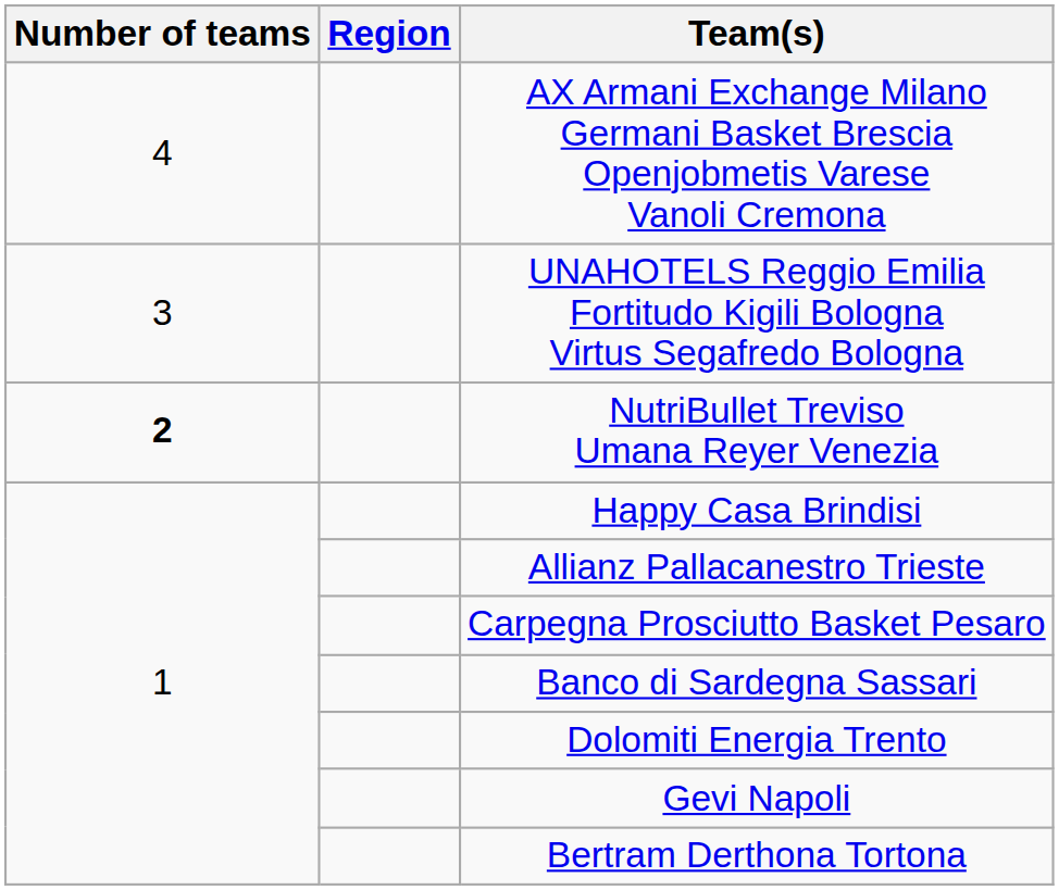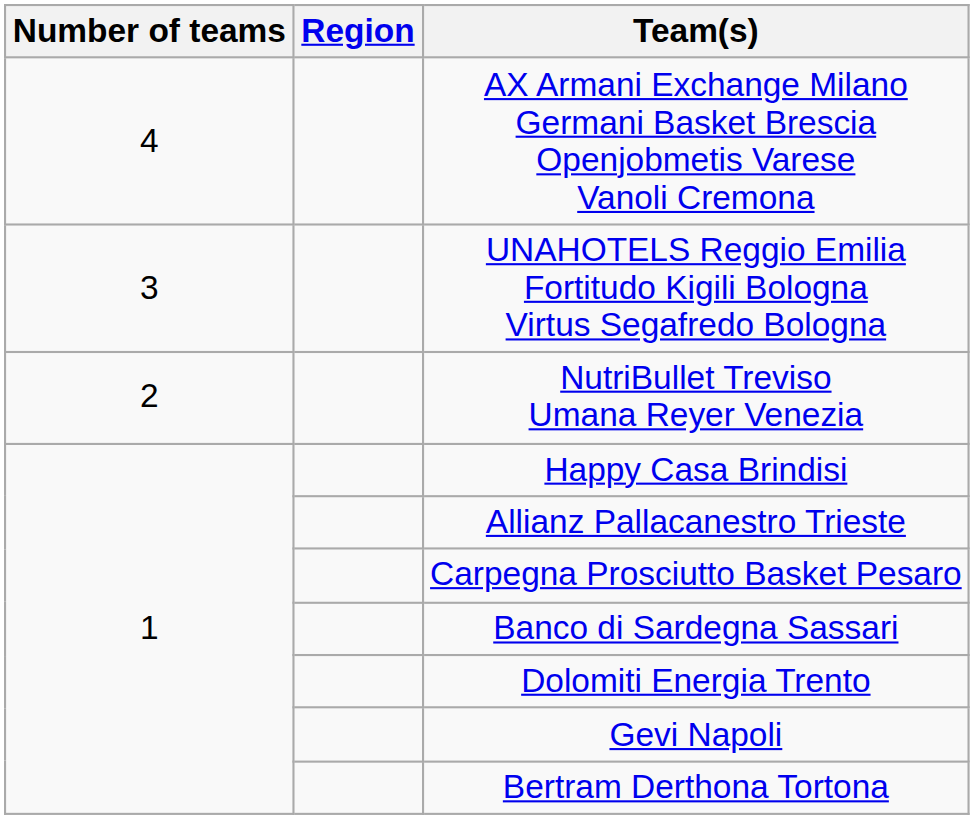NutriBullet Treviso Umana Reyer Venezia | Number of teams: bold -> normal
